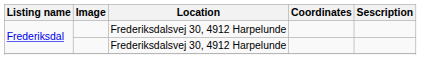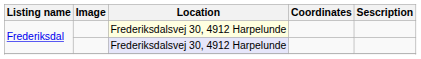row 2 | Location: no background -> lightyellow background
row 3 | Location: no background -> lavender background
